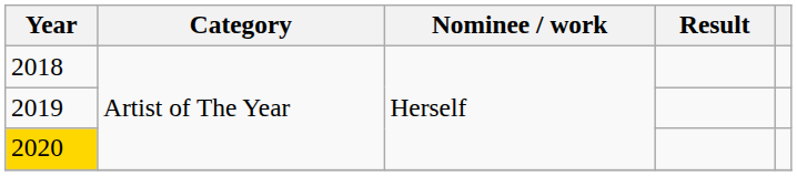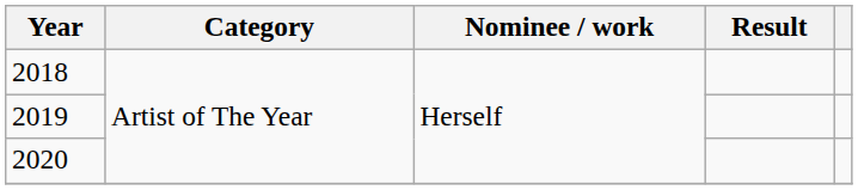2020 | Year: gold background -> no background
